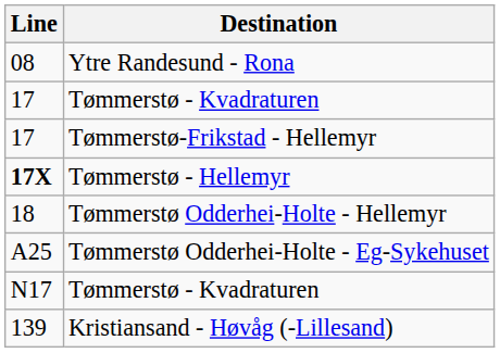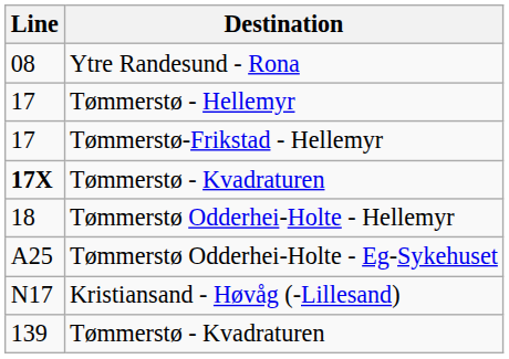row 3 | Destination: Tømmerstø - Kvadraturen -> Tømmerstø - Hellemyr
row 5 | Destination: Tømmerstø - Hellemyr -> Tømmerstø - Kvadraturen
row 8 | Destination: Tømmerstø - Kvadraturen -> Kristiansand - Høvåg (-Lillesand)
row 9 | Destination: Kristiansand - Høvåg (-Lillesand) -> Tømmerstø - Kvadraturen
